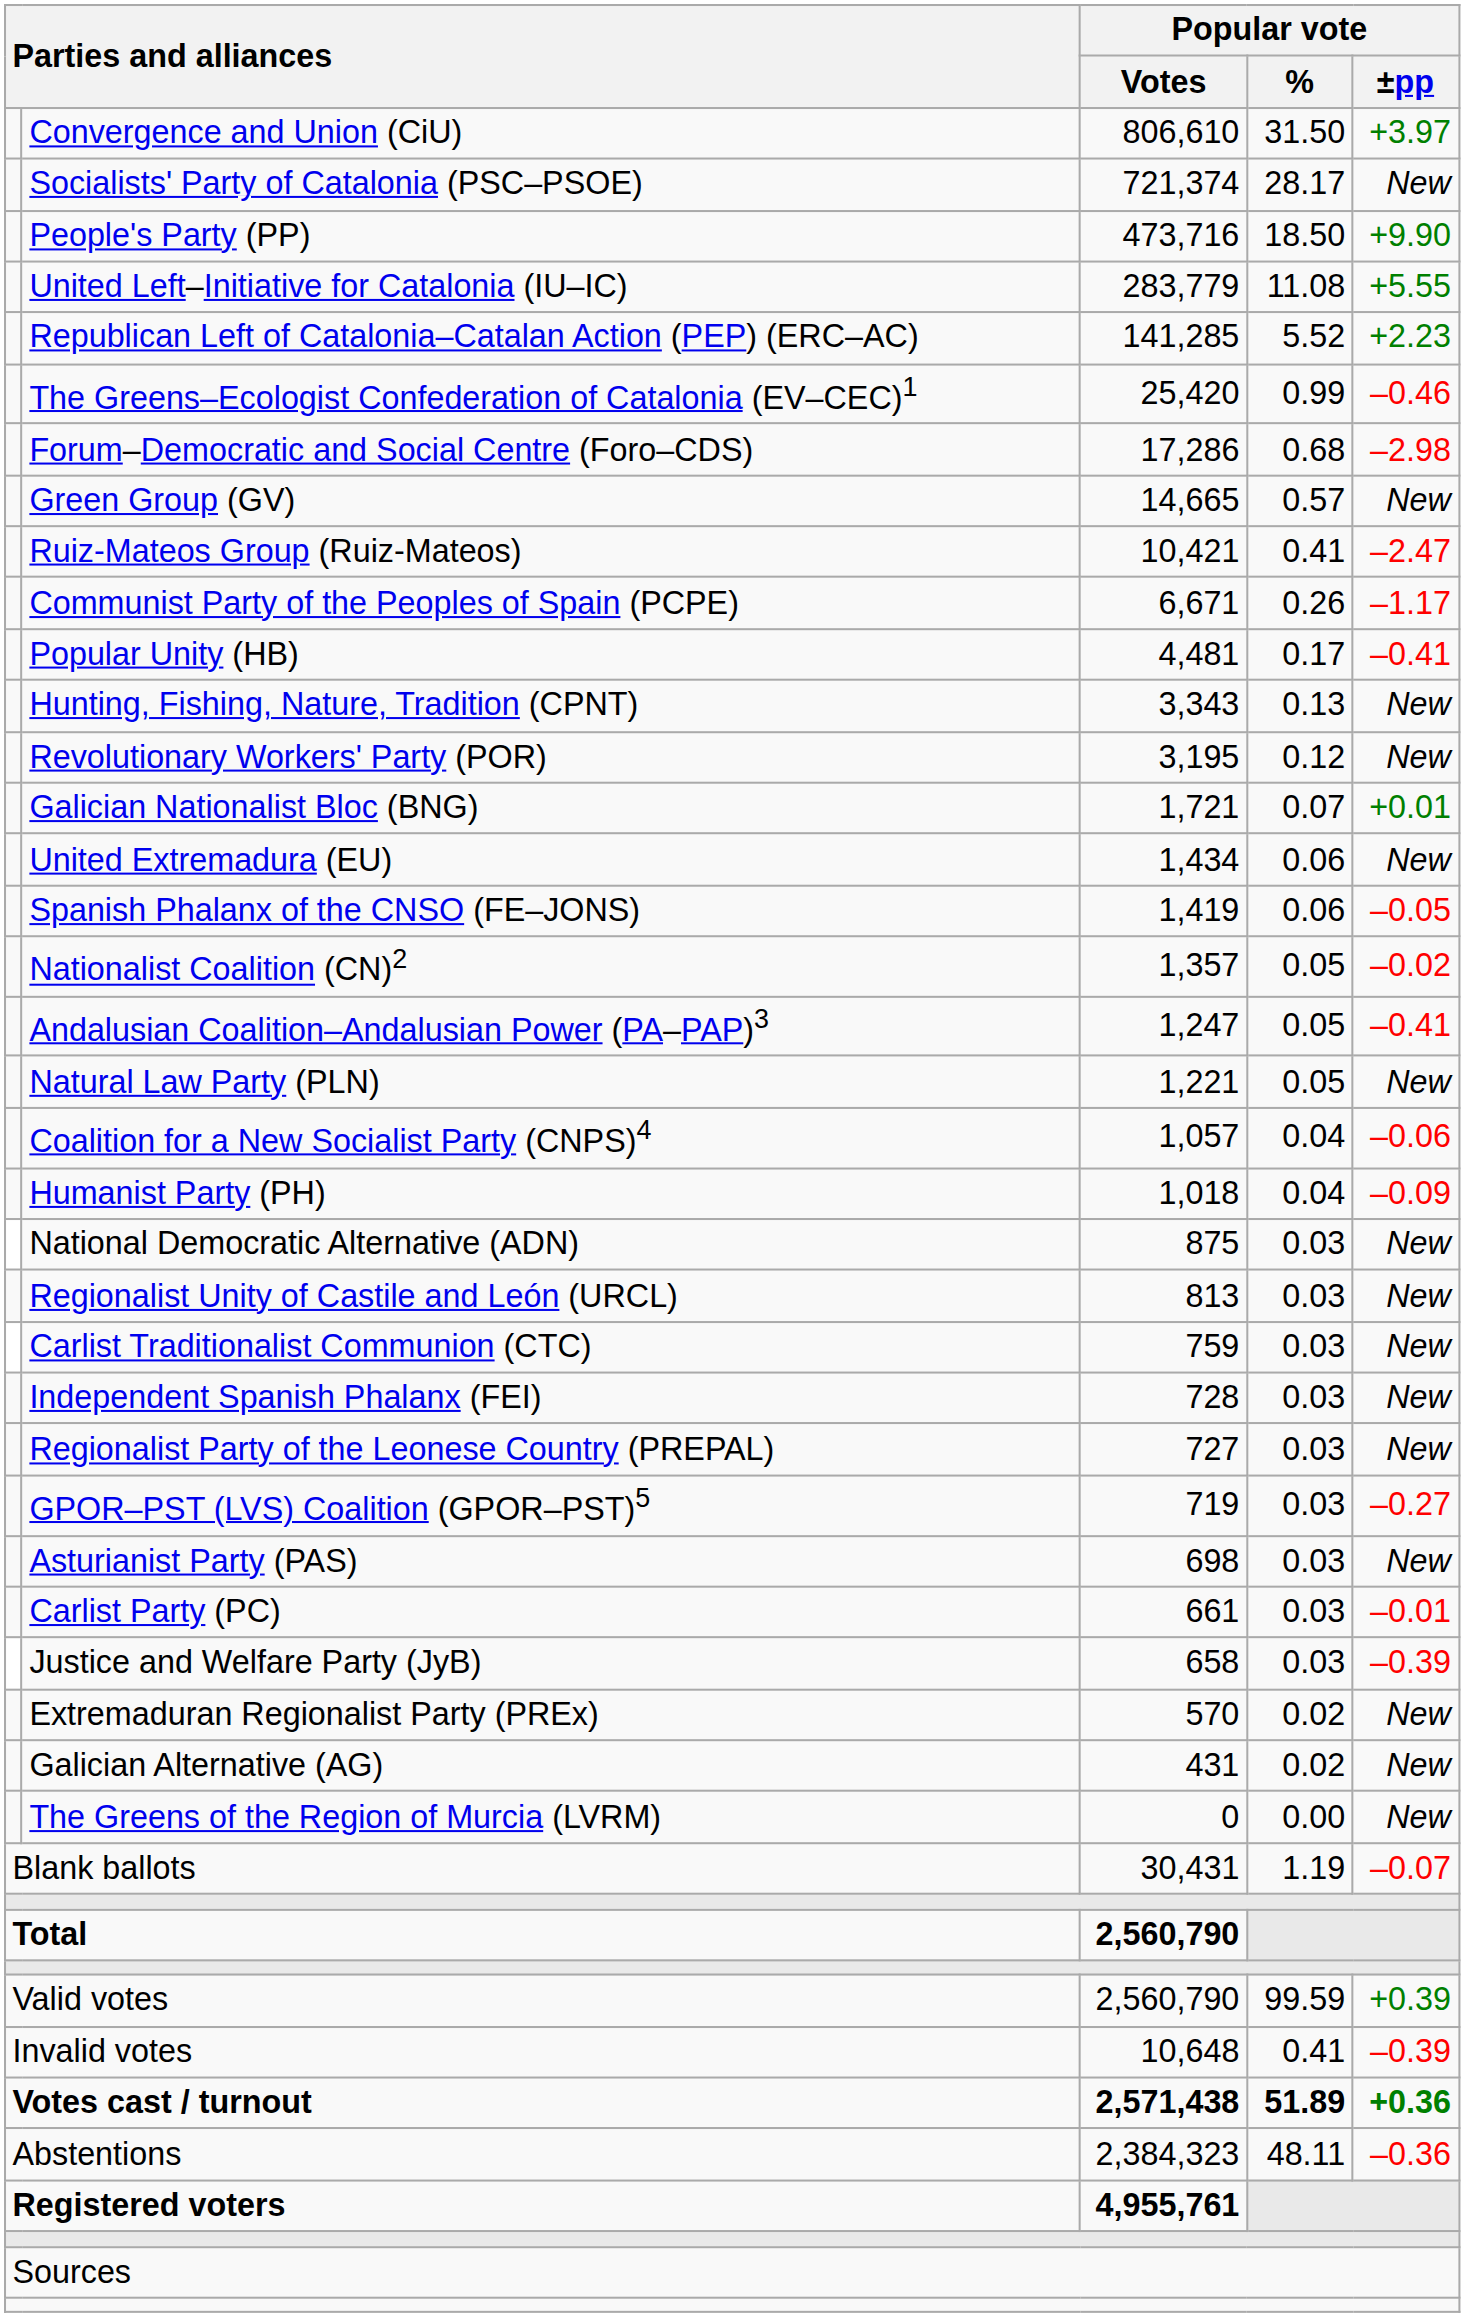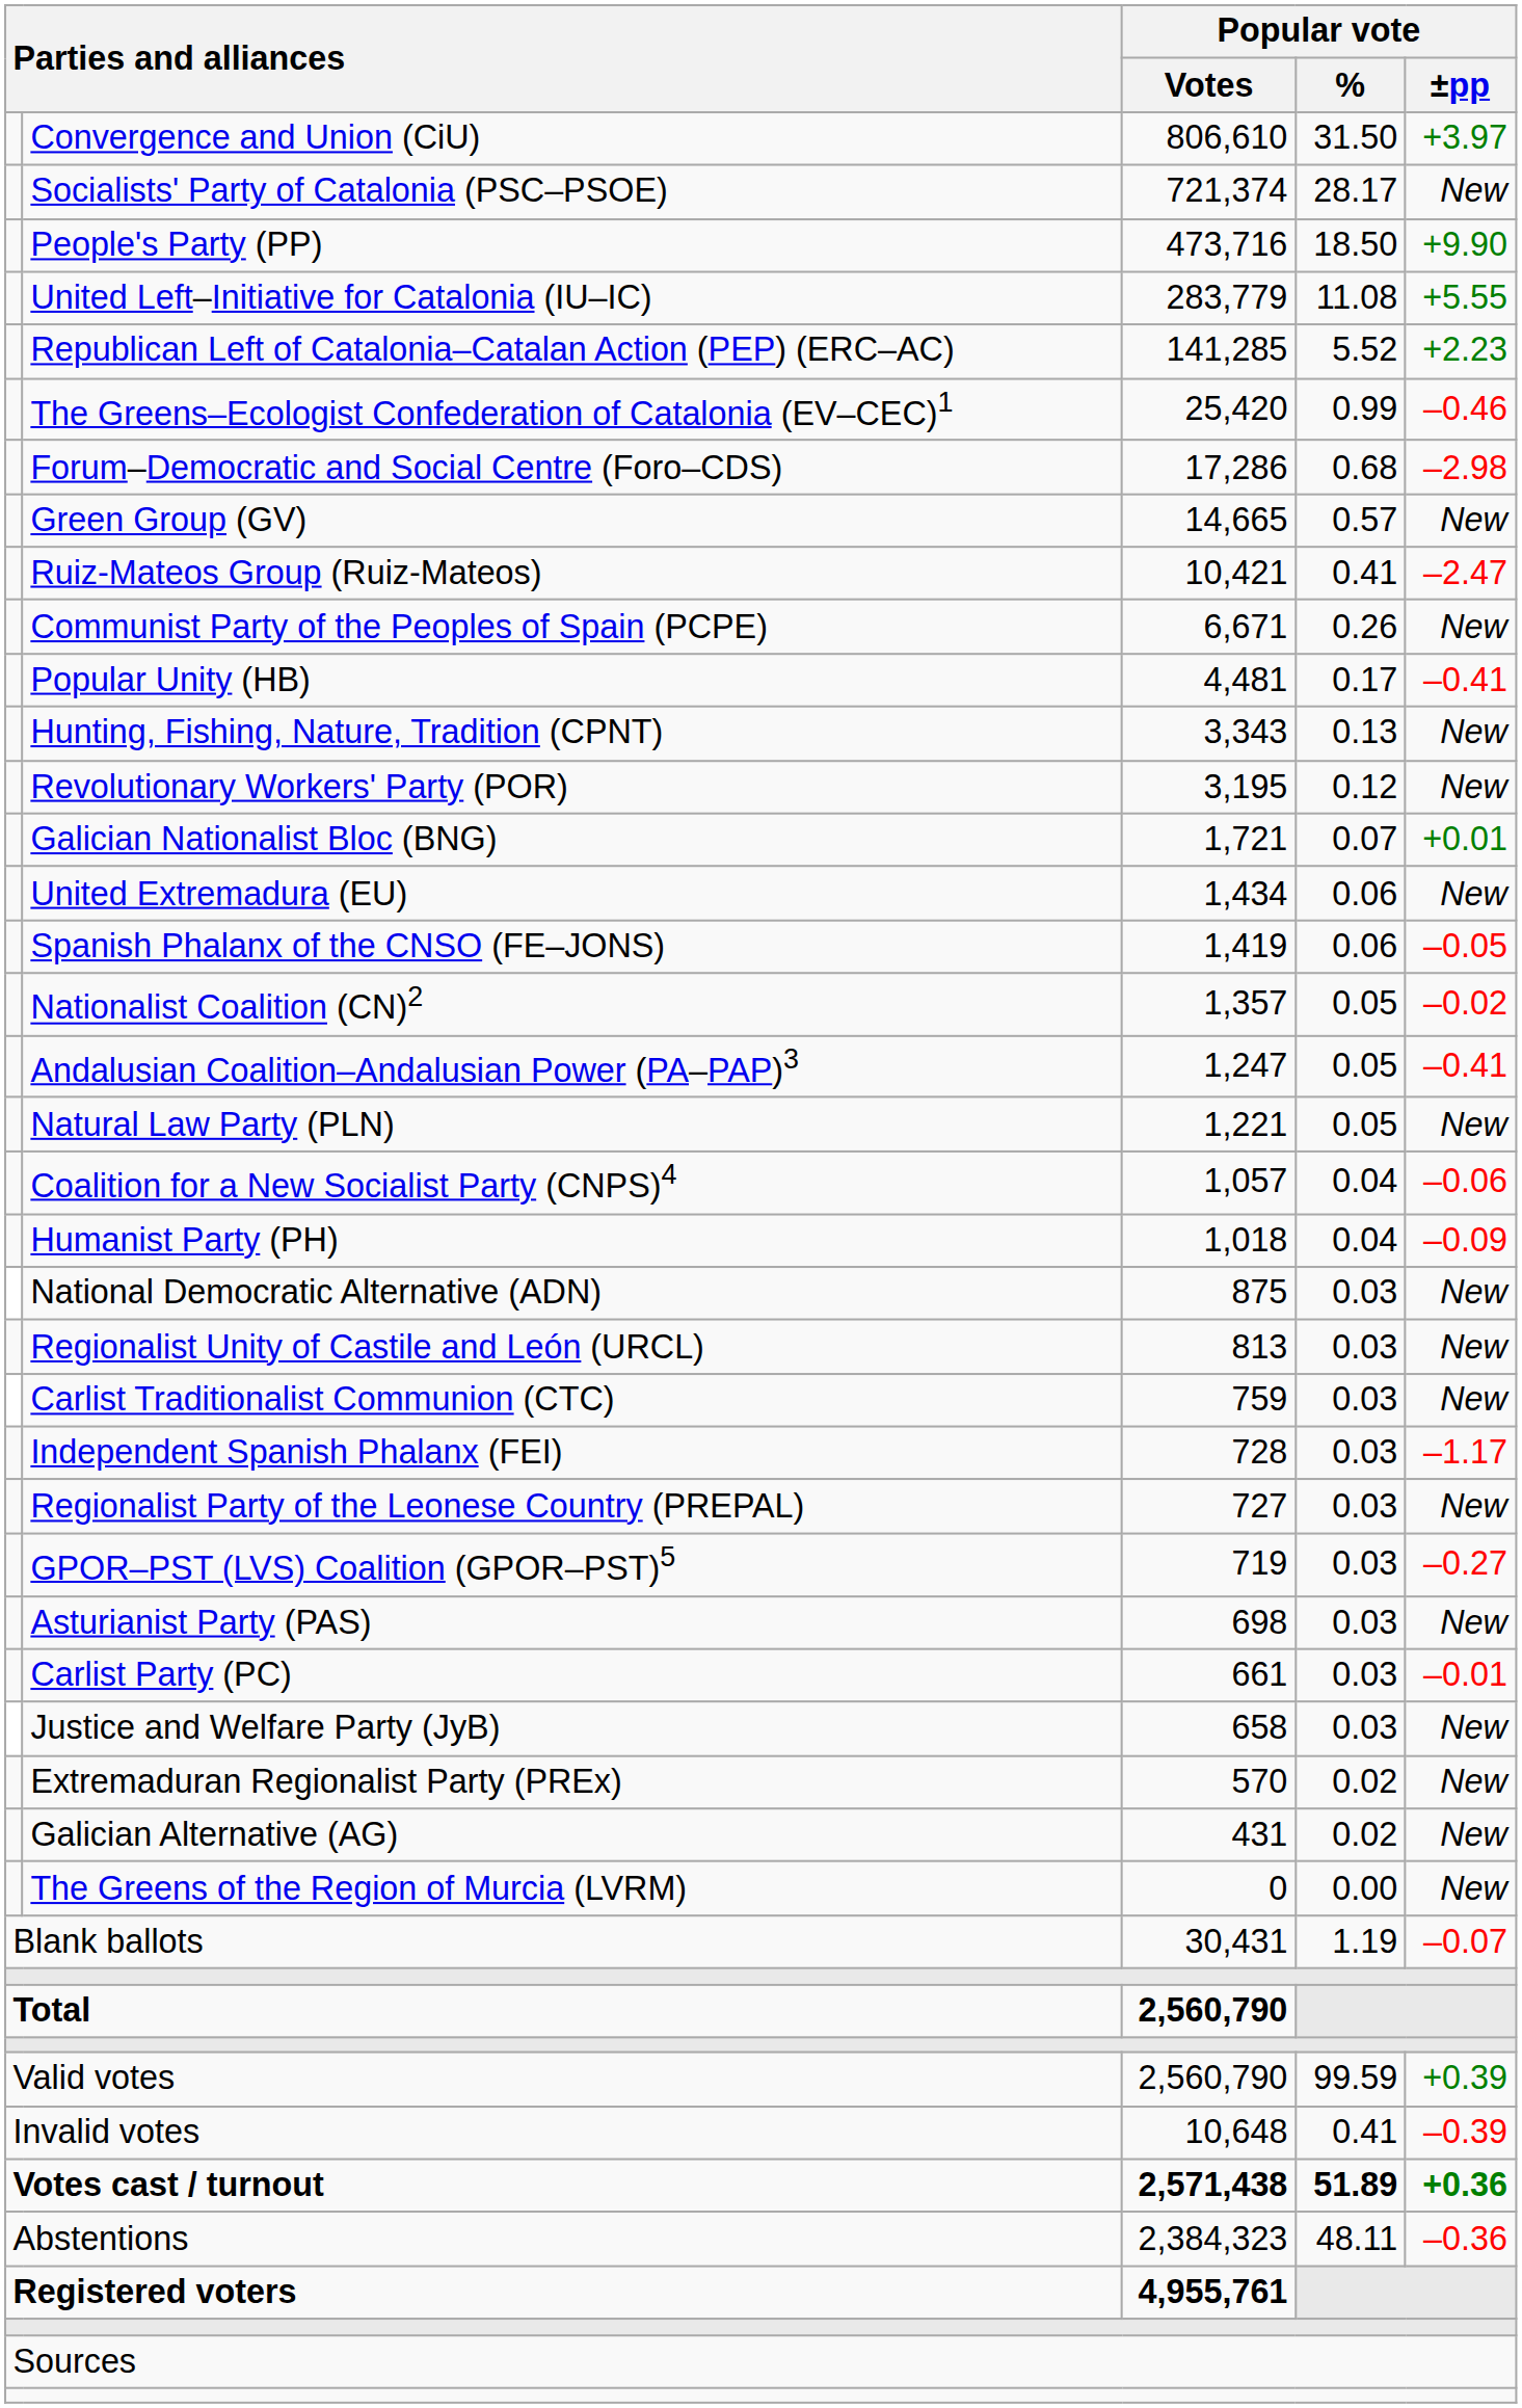Communist Party of the Peoples of Spain (PCPE) | Popular vote / ±pp: –1.17 -> New
Independent Spanish Phalanx (FEI) | Popular vote / ±pp: New -> –1.17
Justice and Welfare Party (JyB) | Popular vote / ±pp: –0.39 -> New
